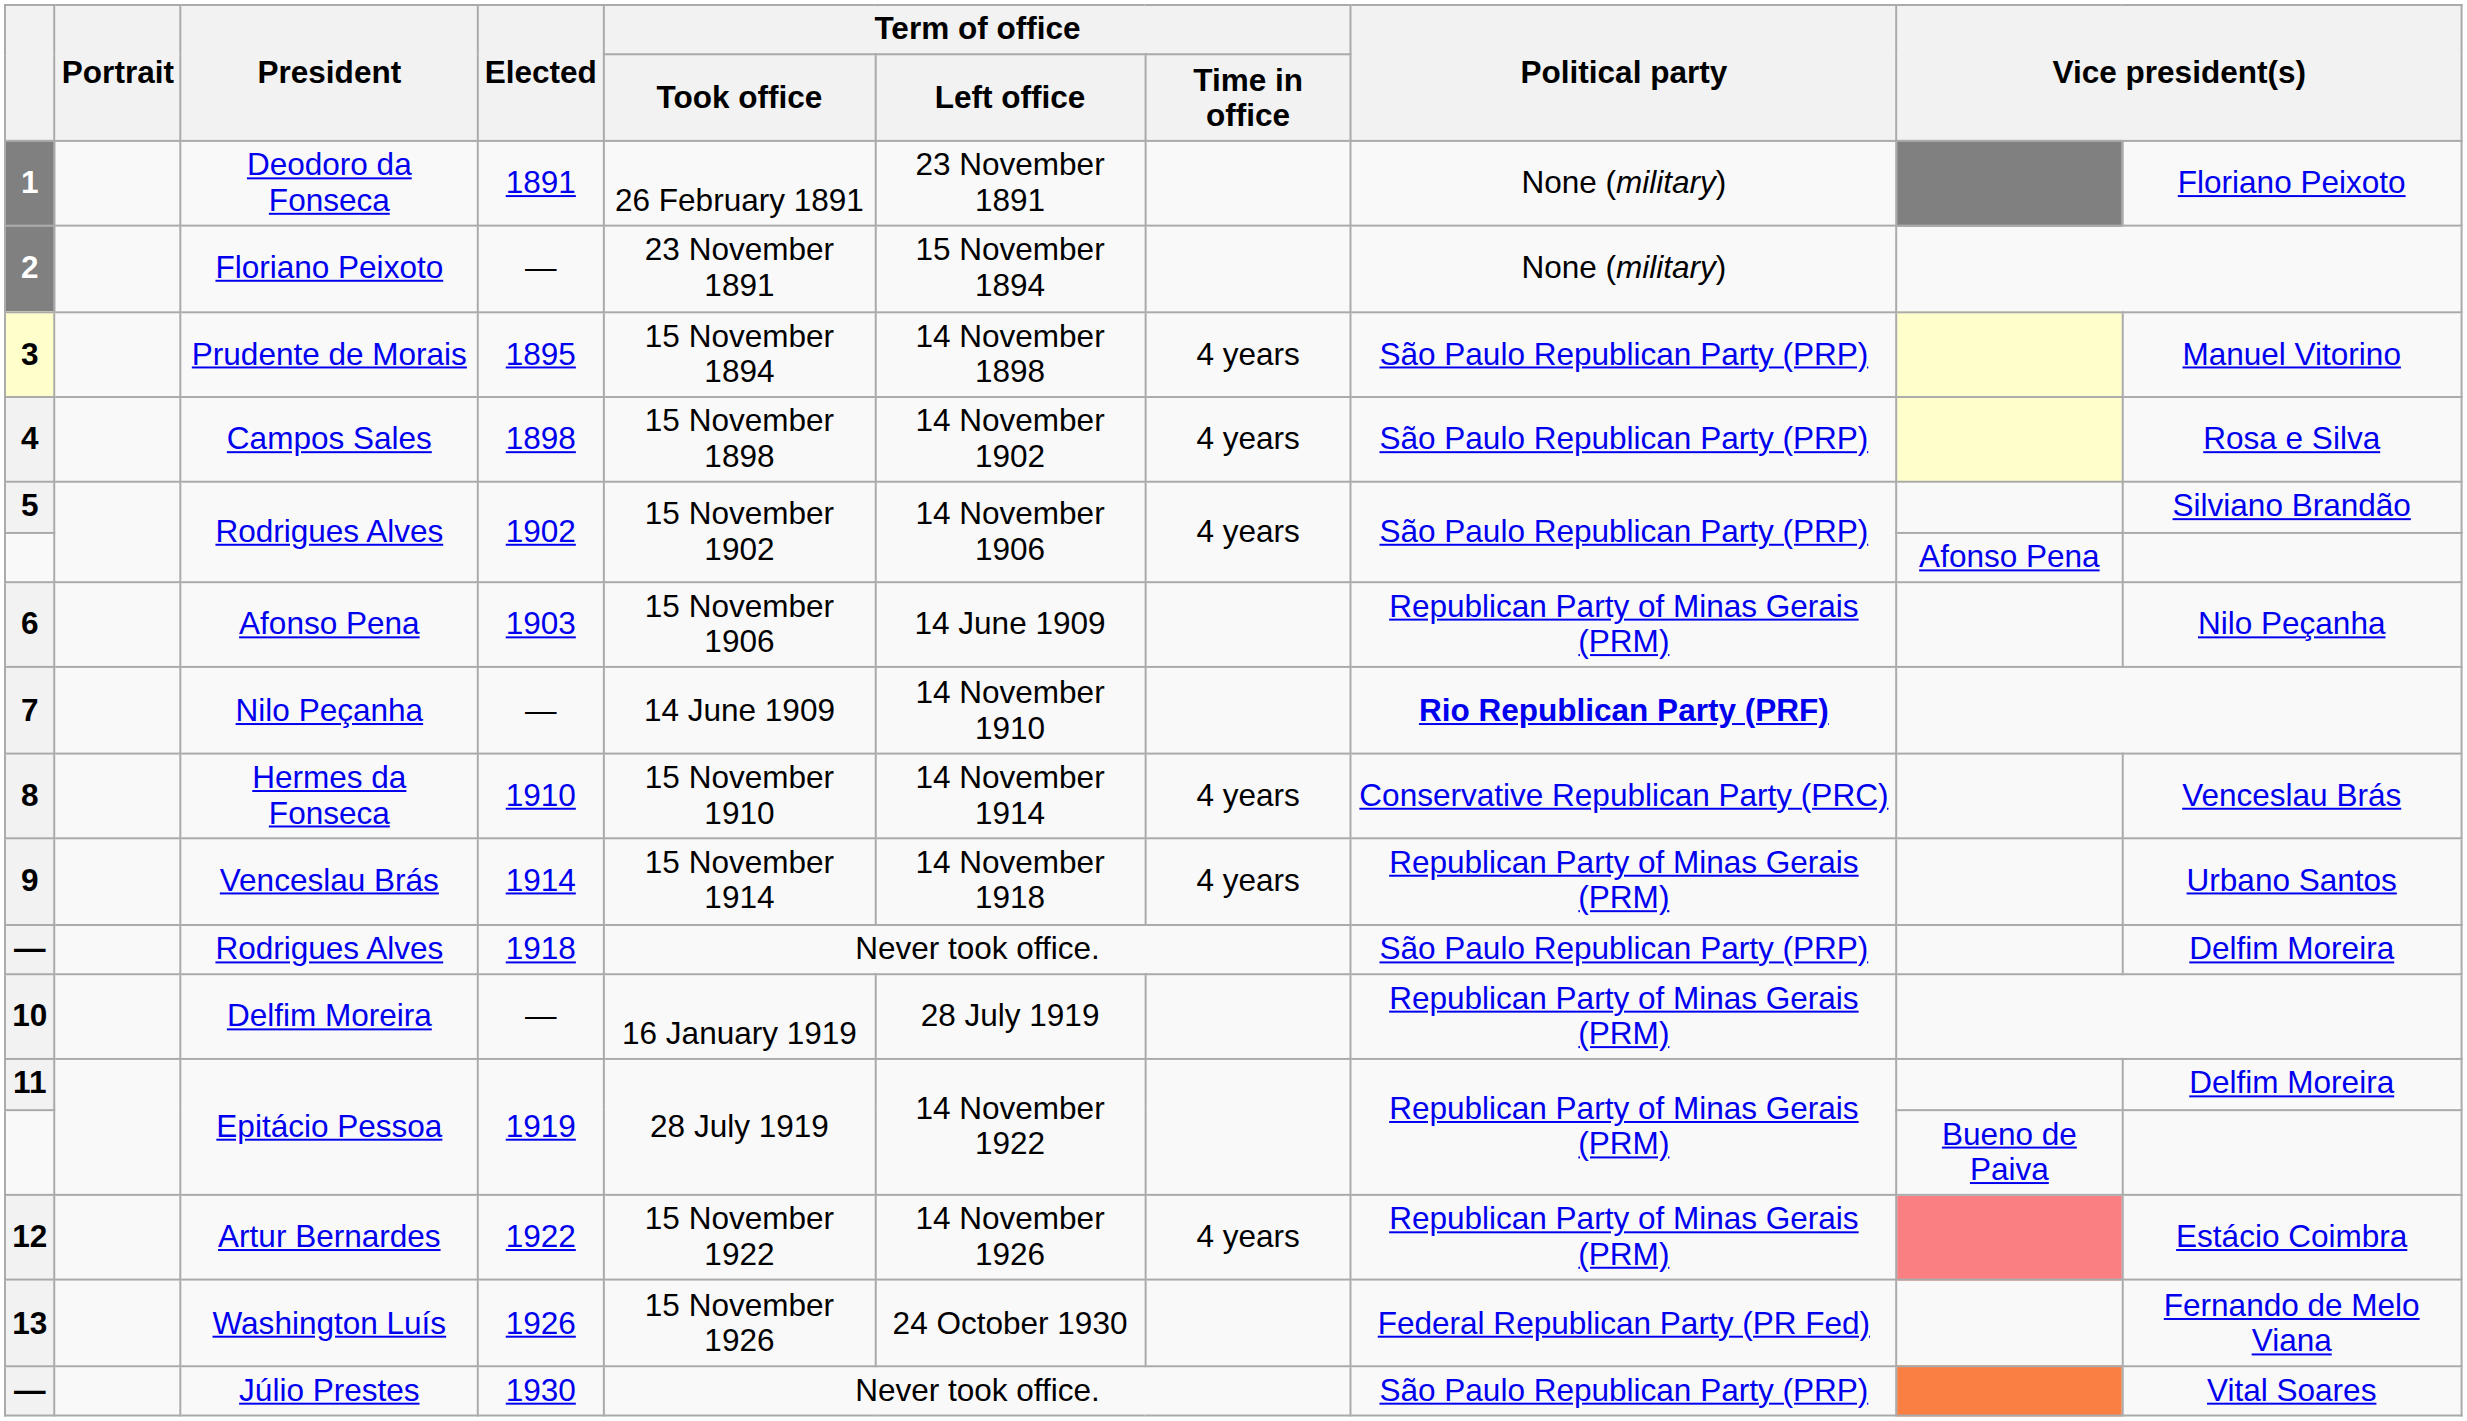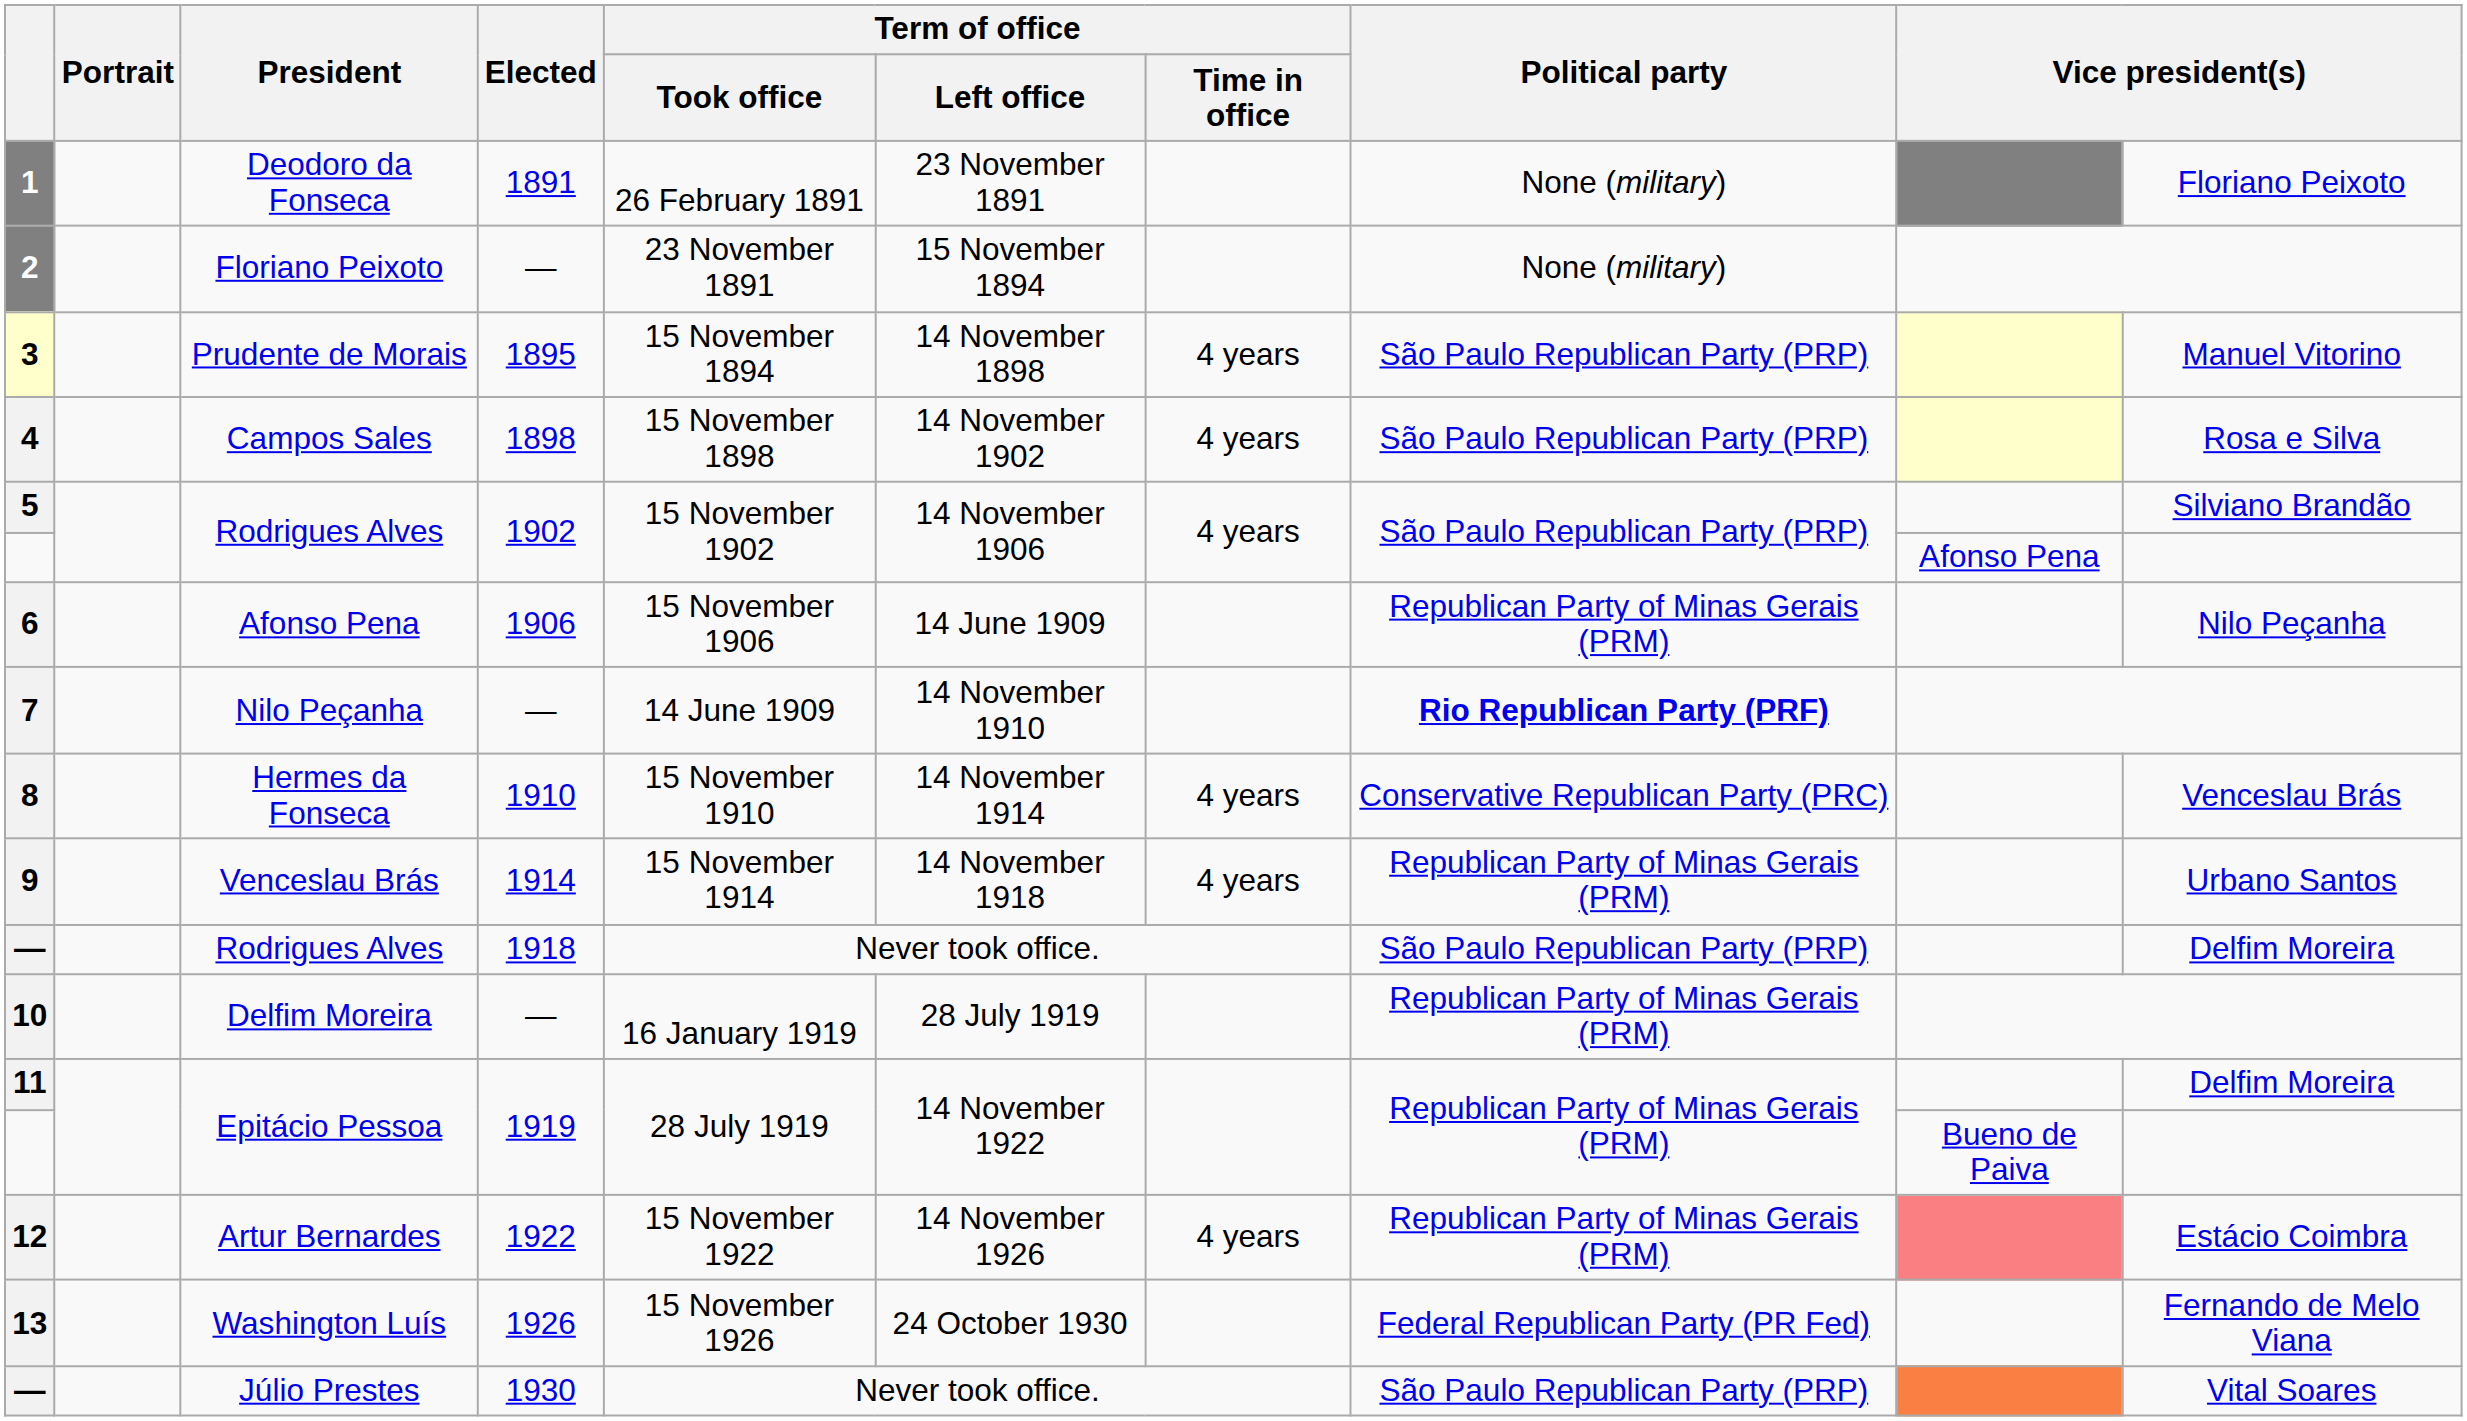6 | Elected: 1903 -> 1906
